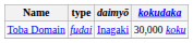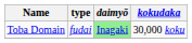Toba Domain | daimyō: no background -> lightgreen background
